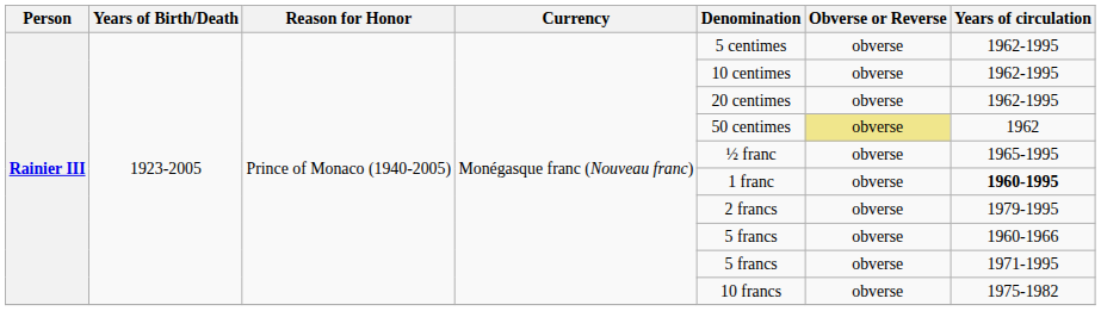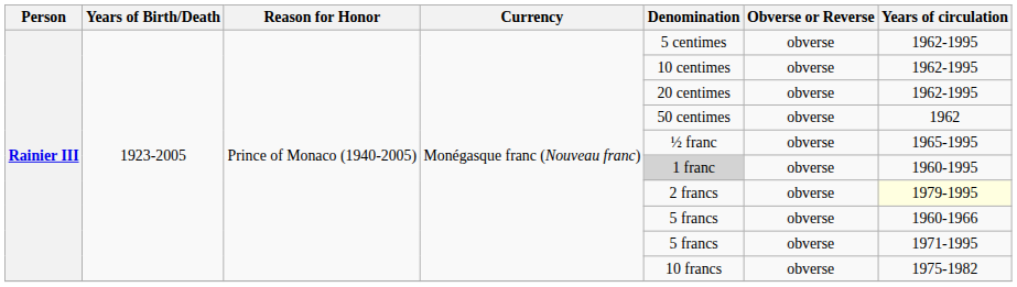row 5 | Obverse or Reverse: khaki background -> no background
row 7 | Denomination: no background -> lightgrey background
row 7 | Years of circulation: bold -> normal
row 8 | Years of circulation: no background -> lightyellow background
